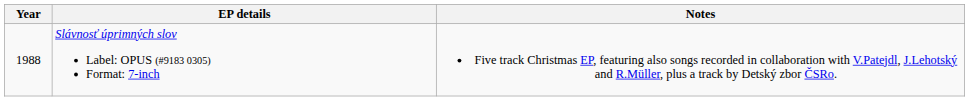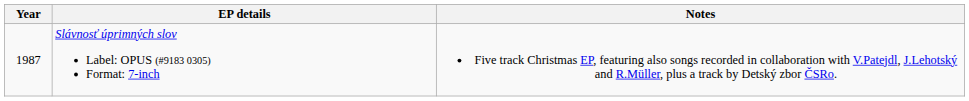row 2 | Year: 1988 -> 1987
